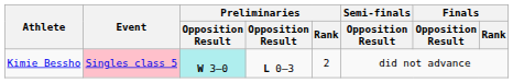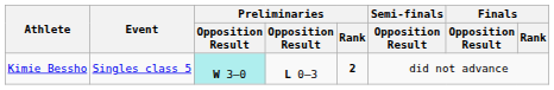Kimie Bessho | Event: pink background -> no background
Kimie Bessho | Preliminaries / Rank: normal -> bold
